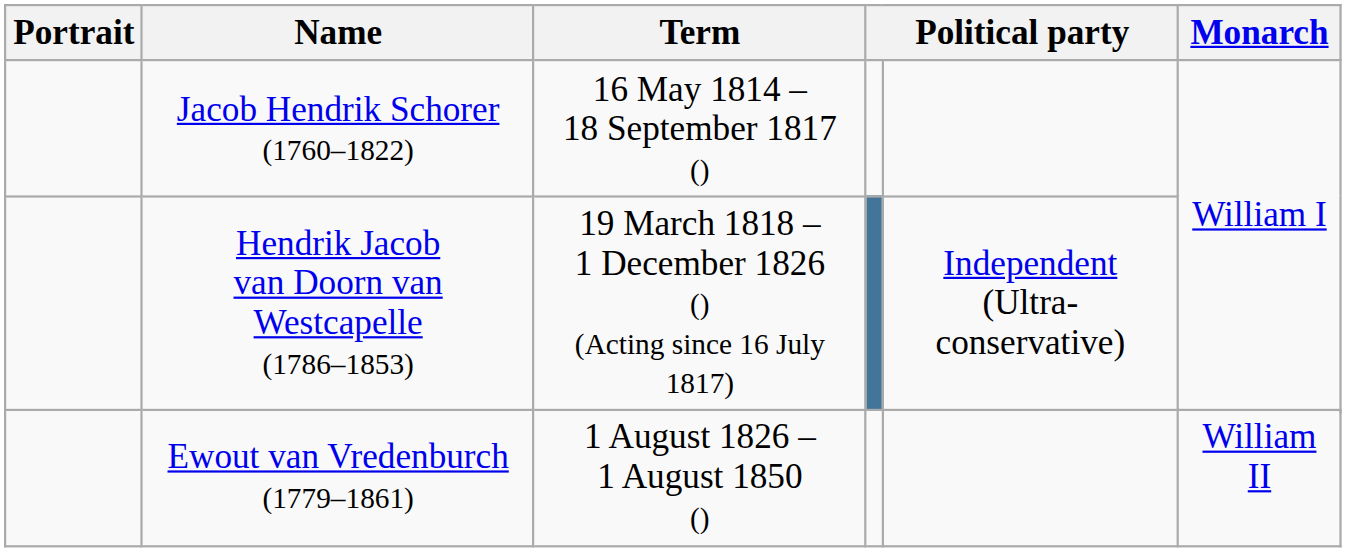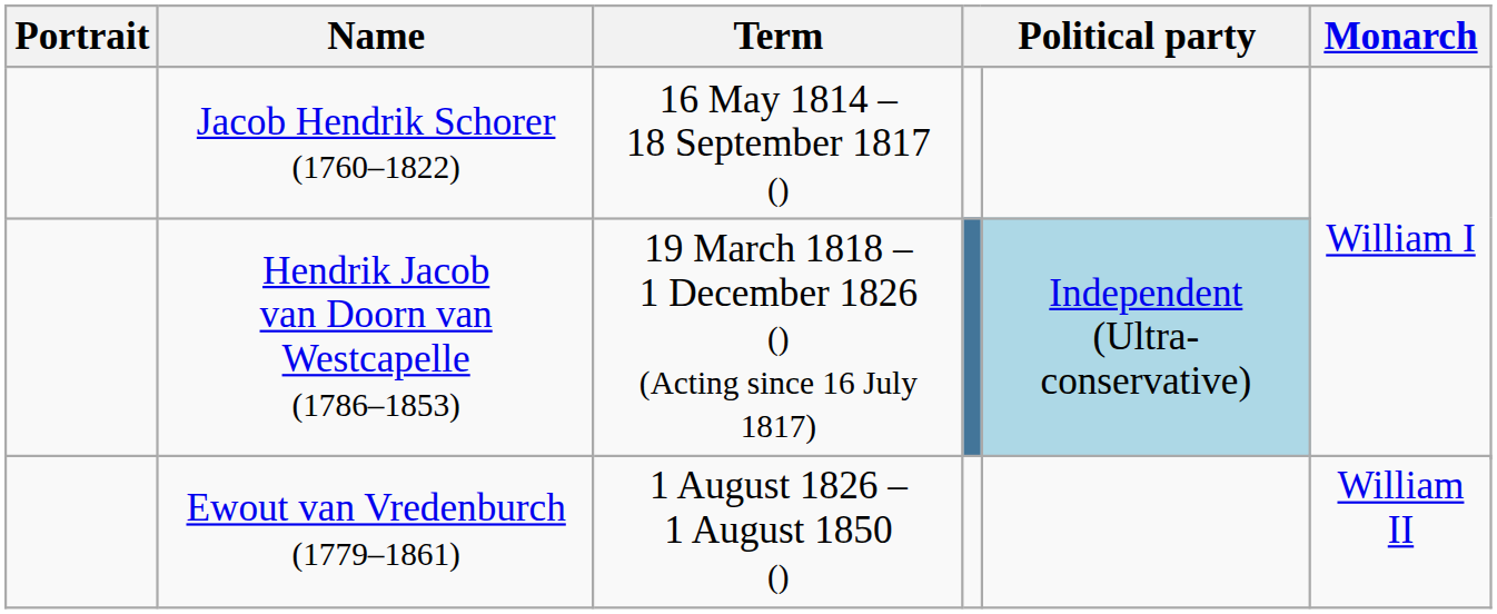Hendrik Jacob van Doorn van Westcapelle (1786–1853) | column 5: no background -> lightblue background
